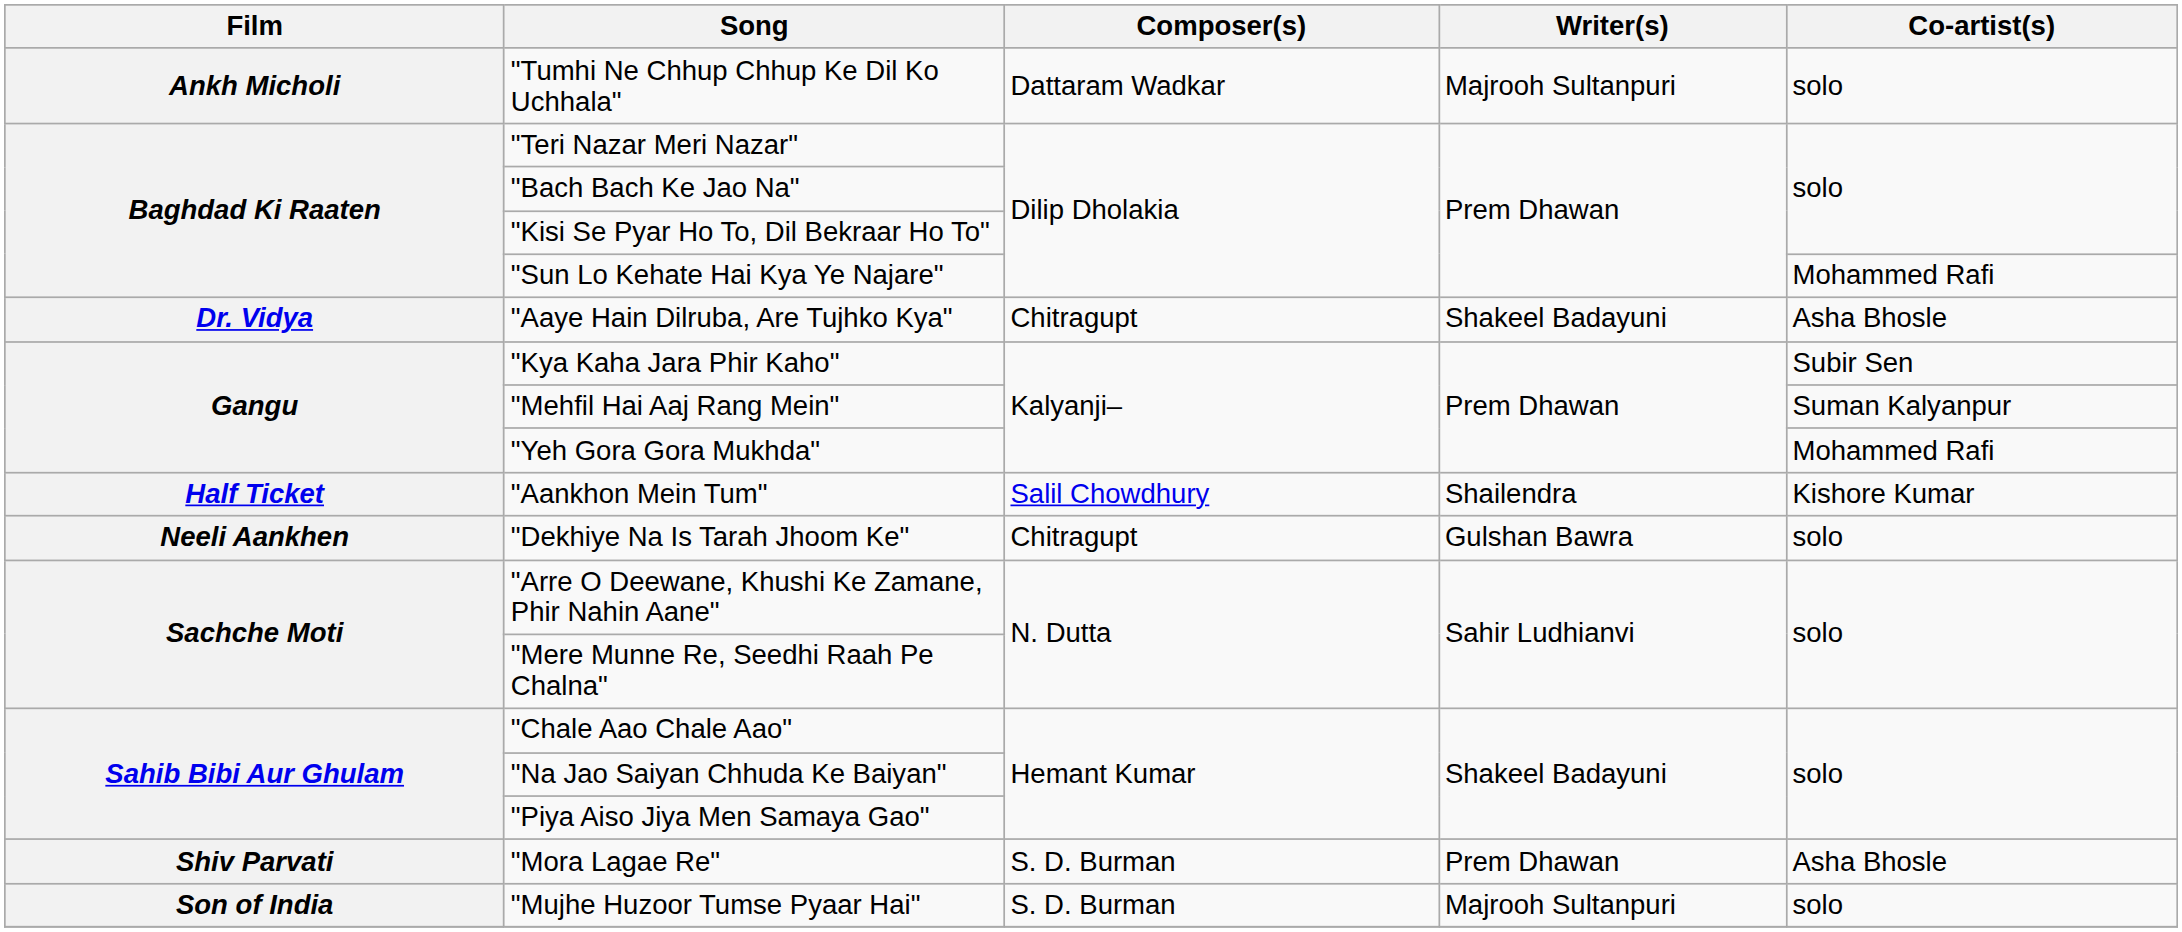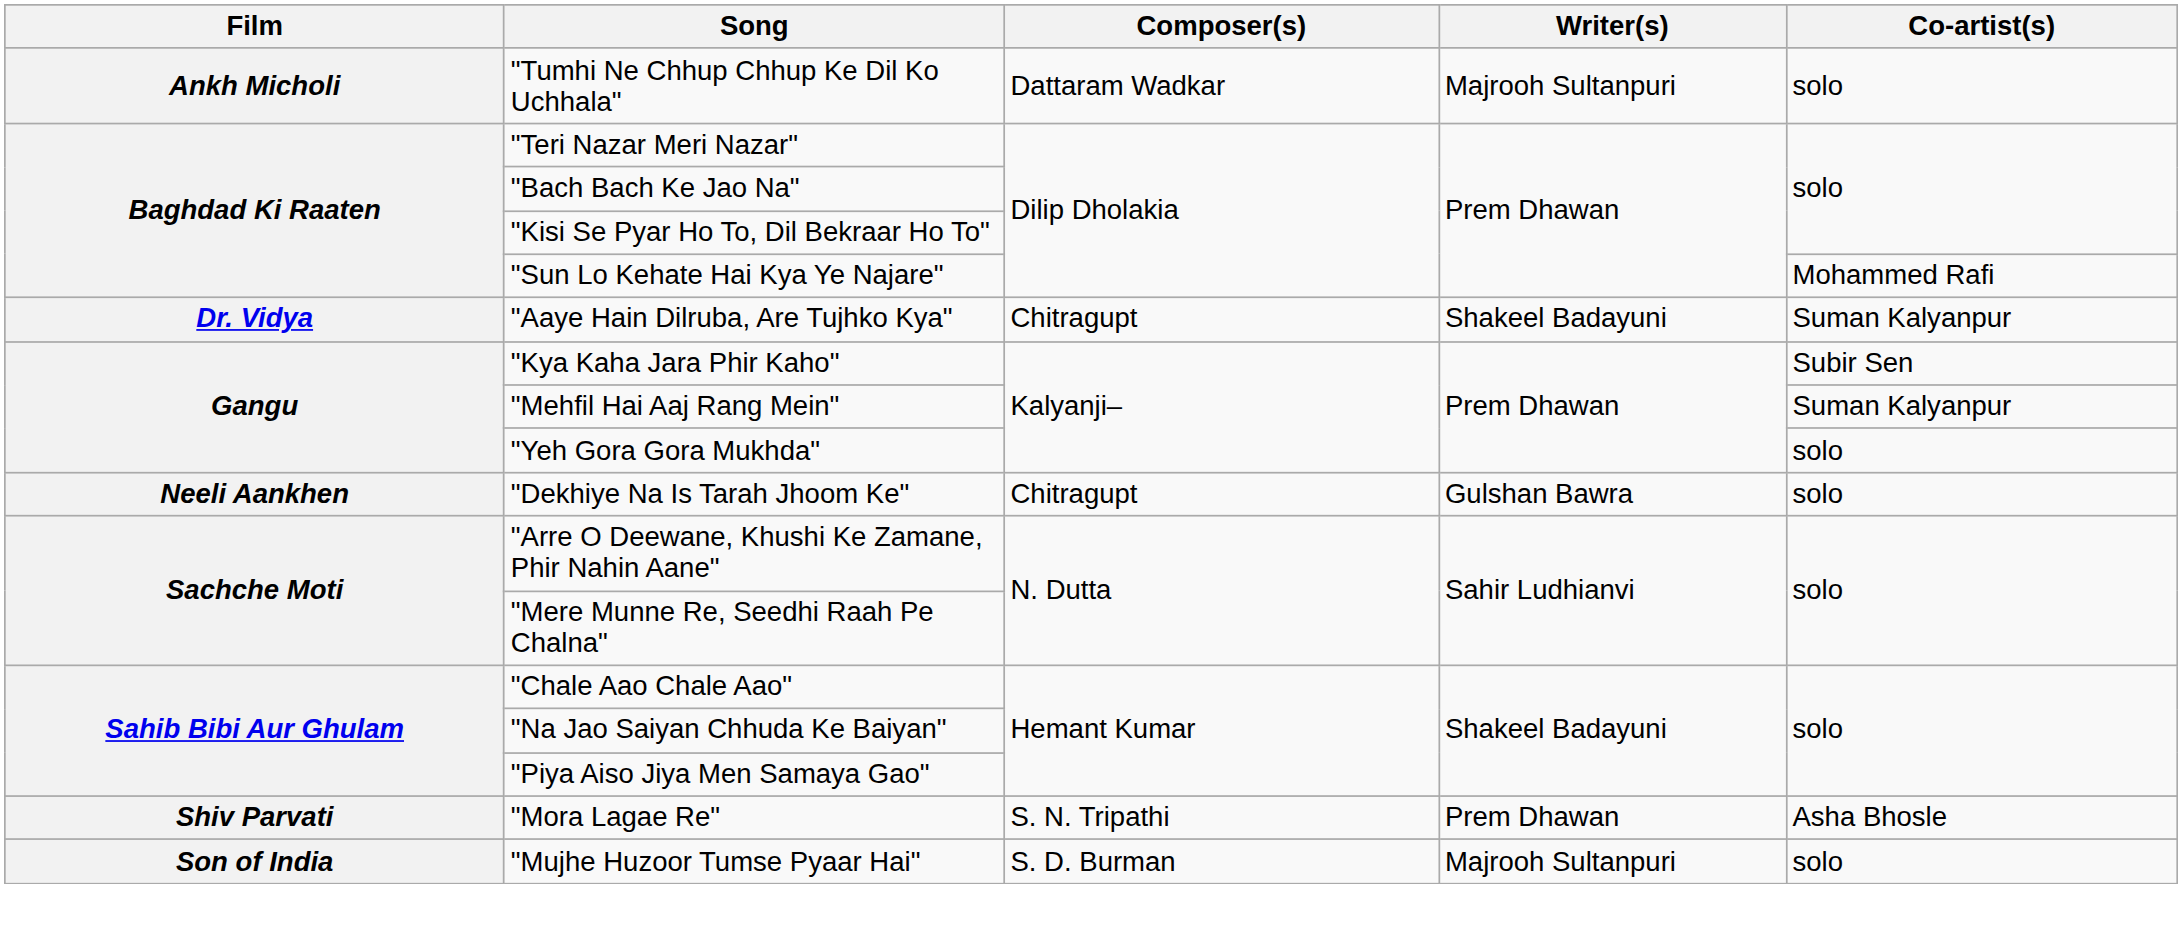"Aaye Hain Dilruba, Are Tujhko Kya" | Co-artist(s): Asha Bhosle -> Suman Kalyanpur
"Yeh Gora Gora Mukhda" | Co-artist(s): Mohammed Rafi -> solo
- row: Half Ticket | "Aankhon Mein Tum" | Salil Chowdhury | Shailendra | Kishore Kumar
"Mora Lagae Re" | Composer(s): S. D. Burman -> S. N. Tripathi
